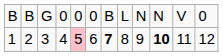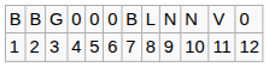1 | column 5: pink background -> no background
1 | column 7: bold -> normal
1 | column 10: bold -> normal
